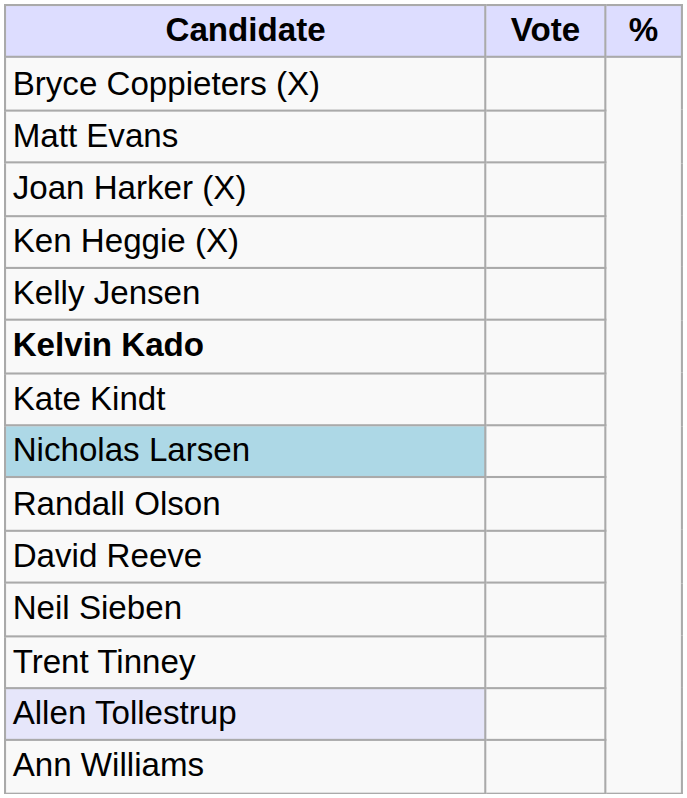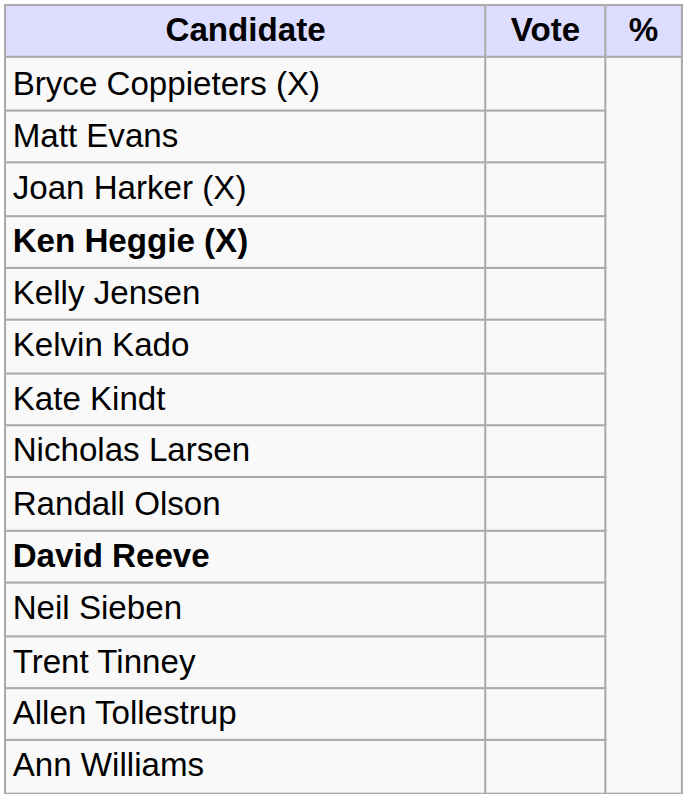Ken Heggie (X) | Candidate: normal -> bold
Kelvin Kado | Candidate: bold -> normal
Nicholas Larsen | Candidate: lightblue background -> no background
David Reeve | Candidate: normal -> bold
Allen Tollestrup | Candidate: lavender background -> no background
